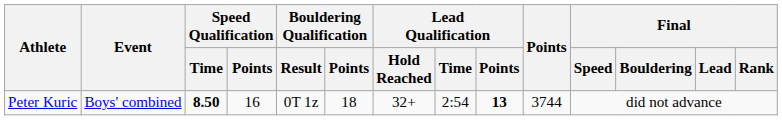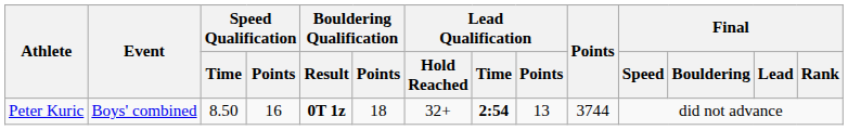row 3 | Speed Qualification / Time: bold -> normal
row 3 | Bouldering Qualification / Result: normal -> bold
row 3 | Lead Qualification / Time: normal -> bold
row 3 | Lead Qualification / Points: bold -> normal
